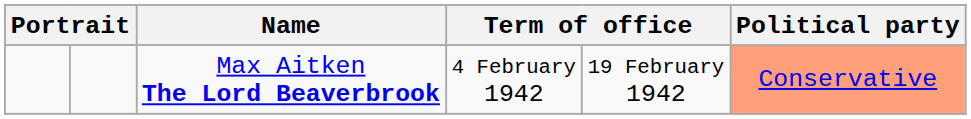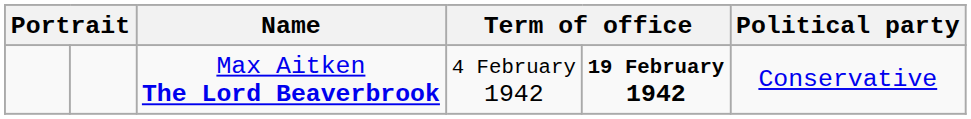Max Aitken The Lord Beaverbrook | column 5: normal -> bold
Max Aitken The Lord Beaverbrook | Political party: lightsalmon background -> no background
